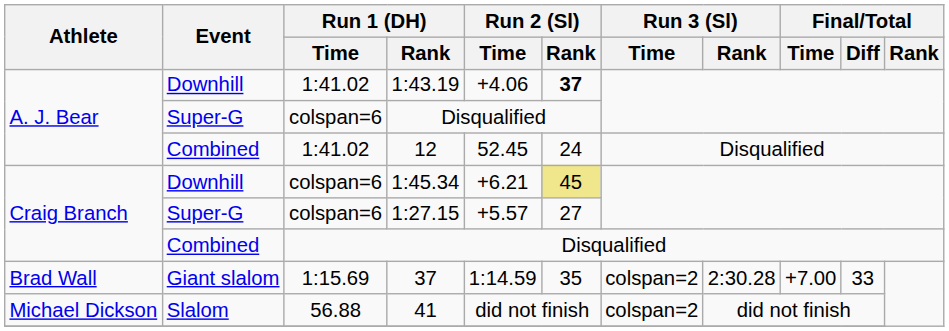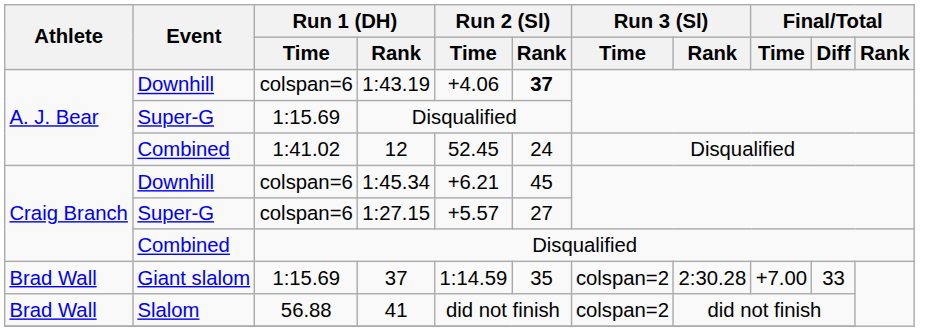1:43.19 | Run 1 (DH) / Time: 1:41.02 -> colspan=6
Super-G / Disqualified | Run 1 (DH) / Time: colspan=6 -> 1:15.69
1:45.34 | Run 2 (Sl) / Rank: khaki background -> no background
41 | Athlete: Michael Dickson -> Brad Wall
